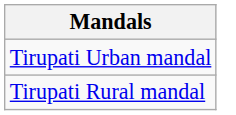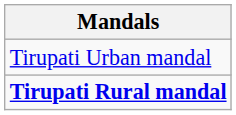row 3 | column 1: normal -> bold
